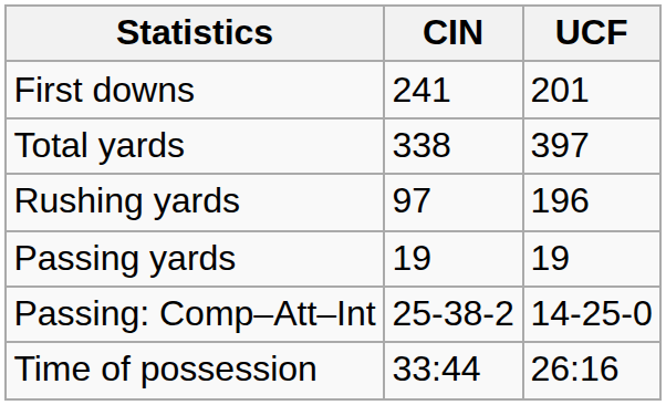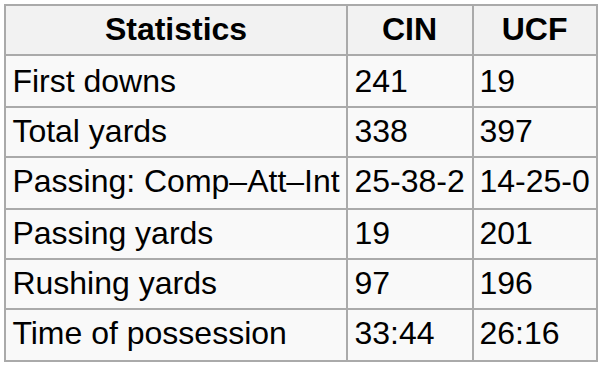First downs | UCF: 201 -> 19
rows swapped: Rushing yards <-> Passing: Comp–Att–Int
Passing yards | UCF: 19 -> 201
